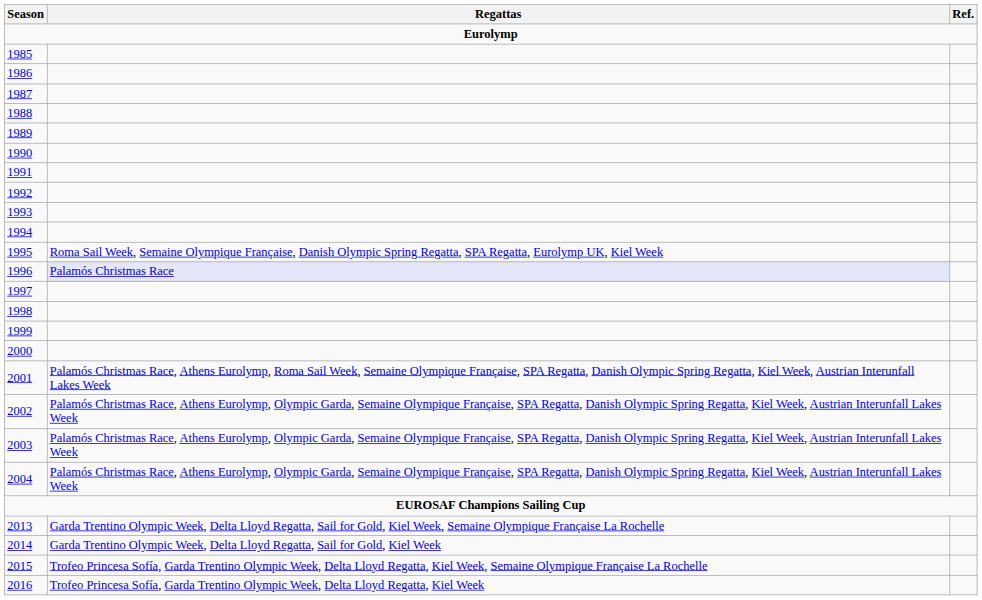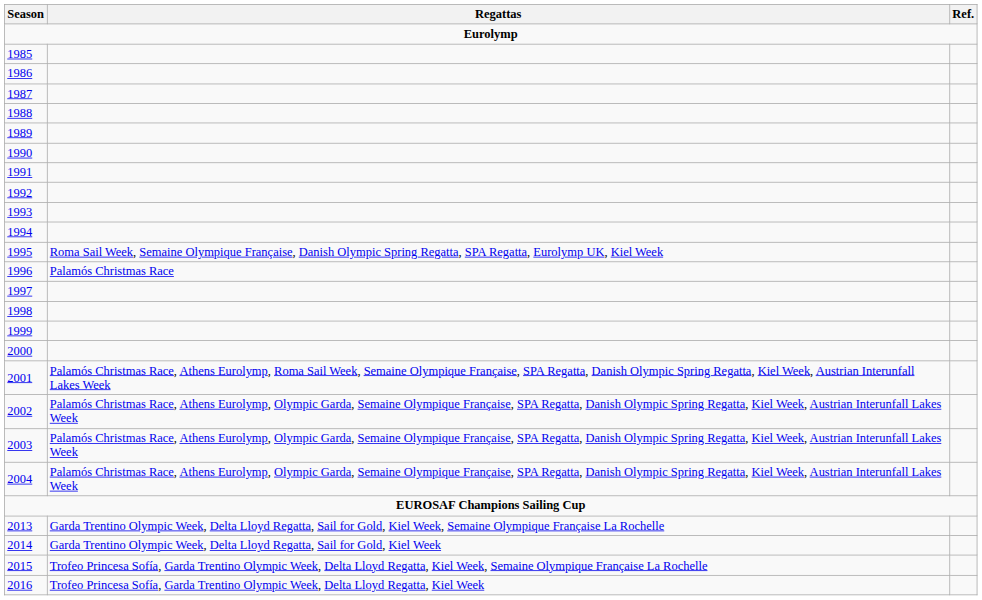1996 | Regattas: lavender background -> no background
